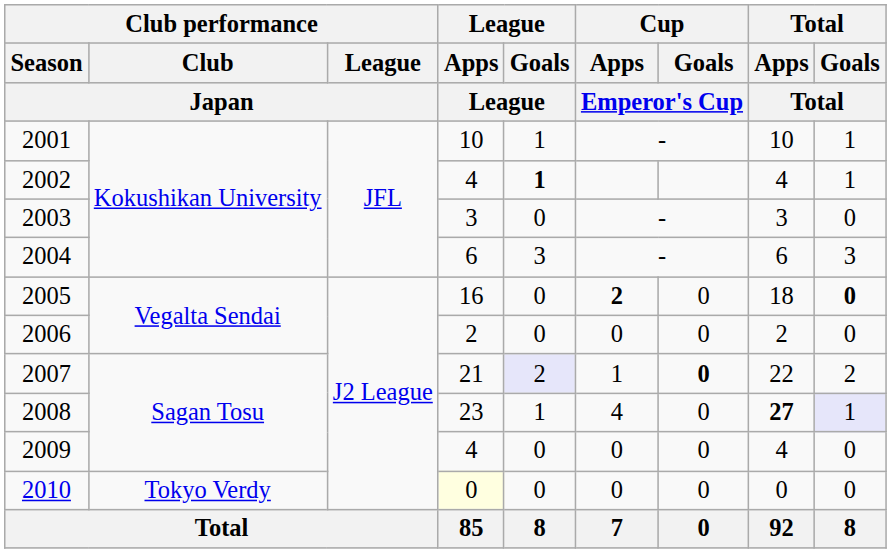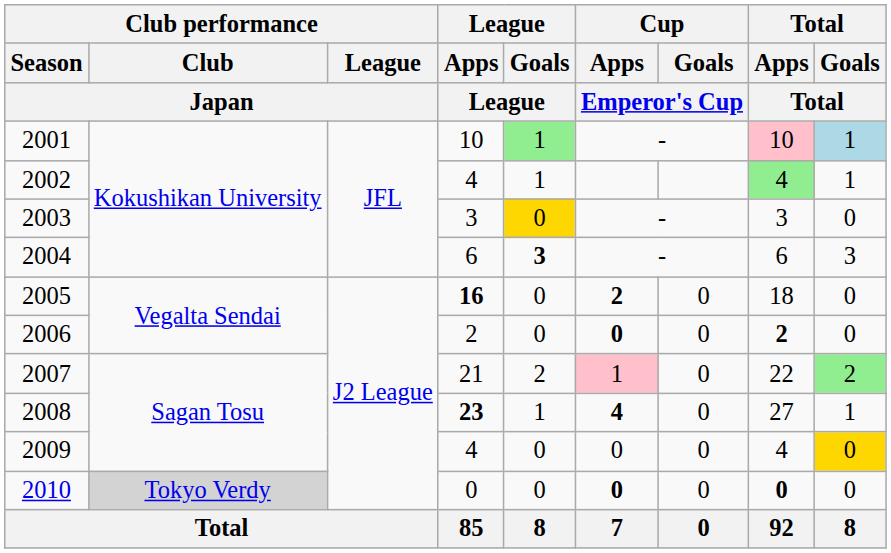2001 | League / Goals / League: no background -> lightgreen background
2001 | Total / Apps / Total: no background -> pink background
2001 | Total / Goals / Total: no background -> lightblue background
2002 | League / Goals / League: bold -> normal
2002 | Total / Apps / Total: no background -> lightgreen background
2003 | League / Goals / League: no background -> gold background
2004 | League / Goals / League: normal -> bold
2005 | League / Apps / League: normal -> bold
2005 | Total / Goals / Total: bold -> normal
2006 | Cup / Apps / Emperor's Cup: normal -> bold
2006 | Total / Apps / Total: normal -> bold
2007 | League / Goals / League: lavender background -> no background
2007 | Cup / Apps / Emperor's Cup: no background -> pink background
2007 | Cup / Goals / Emperor's Cup: bold -> normal
2007 | Total / Goals / Total: no background -> lightgreen background
2008 | League / Apps / League: normal -> bold
2008 | Cup / Apps / Emperor's Cup: normal -> bold
2008 | Total / Apps / Total: bold -> normal
2008 | Total / Goals / Total: lavender background -> no background
2009 | Total / Goals / Total: no background -> gold background
2010 | Club performance / Club / Japan: no background -> lightgrey background
2010 | League / Apps / League: lightyellow background -> no background
2010 | Cup / Apps / Emperor's Cup: normal -> bold
2010 | Total / Apps / Total: normal -> bold
